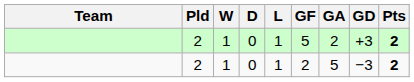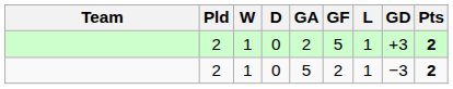columns swapped: L <-> GA
